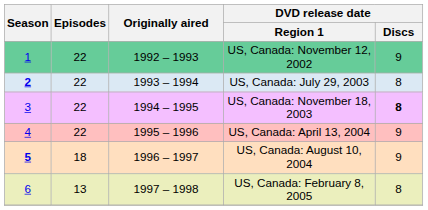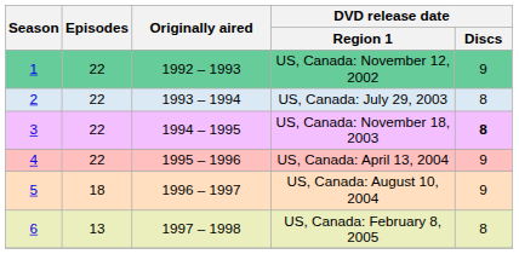US, Canada: July 29, 2003 | Season: bold -> normal
US, Canada: August 10, 2004 | Season: bold -> normal
